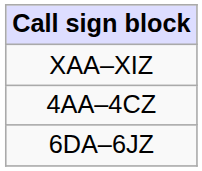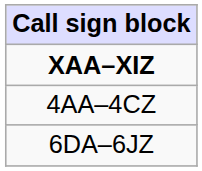row 2 | column 1: normal -> bold
